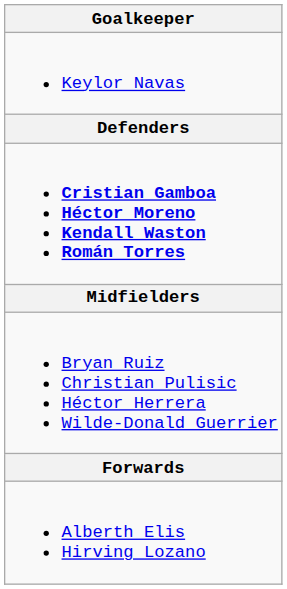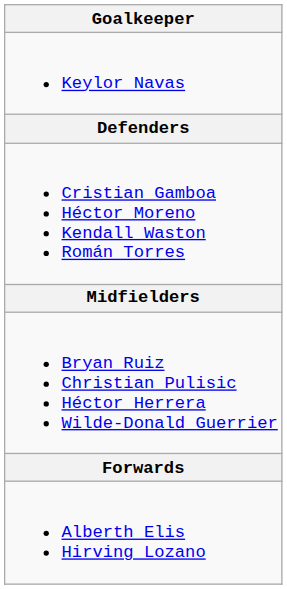row 4 | column 1: bold -> normal
